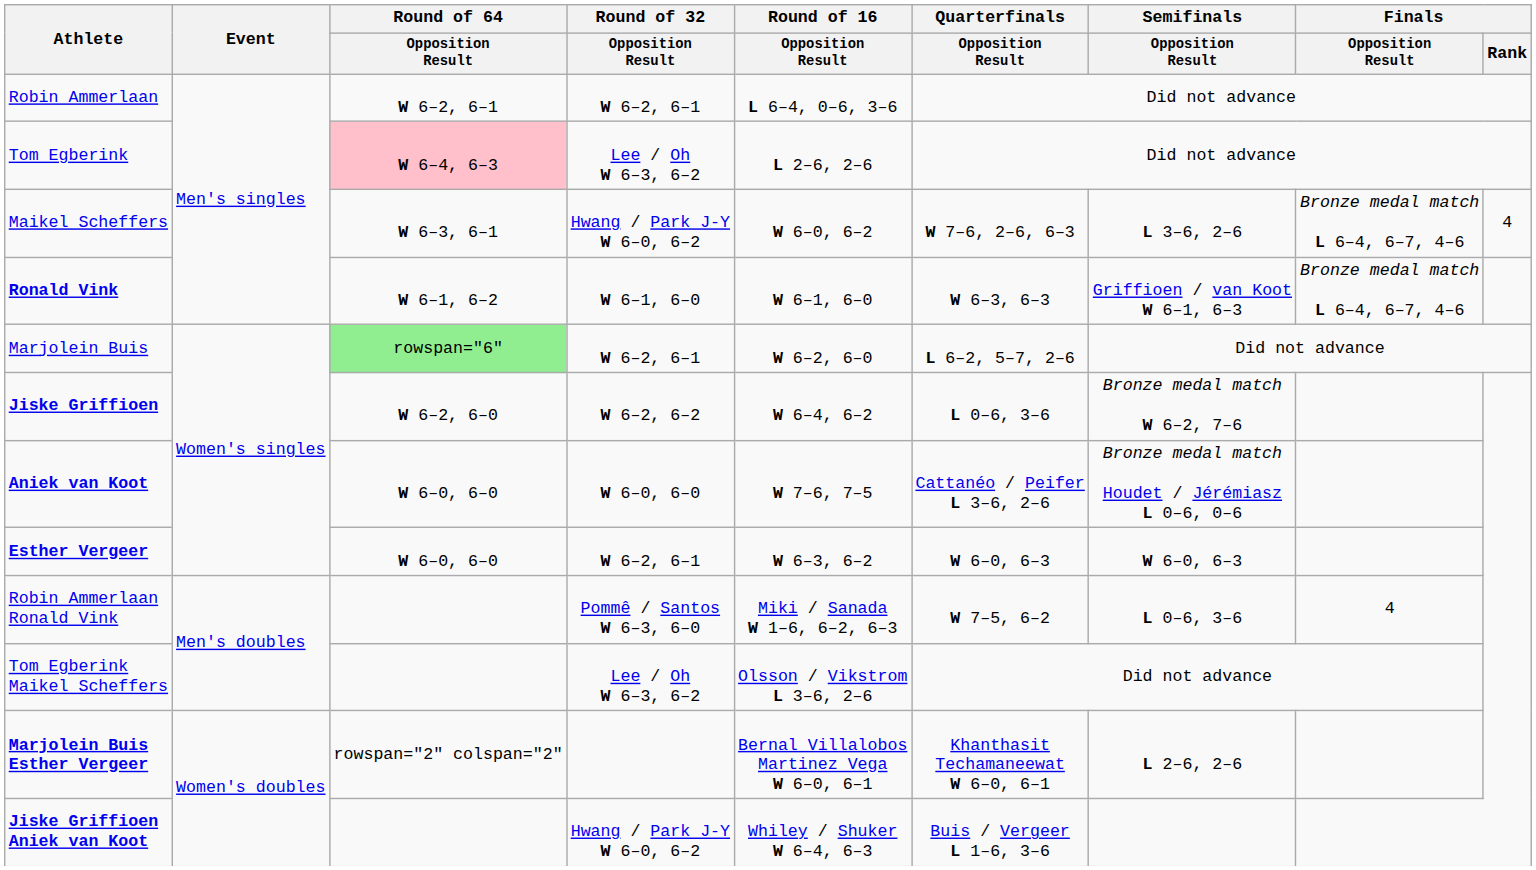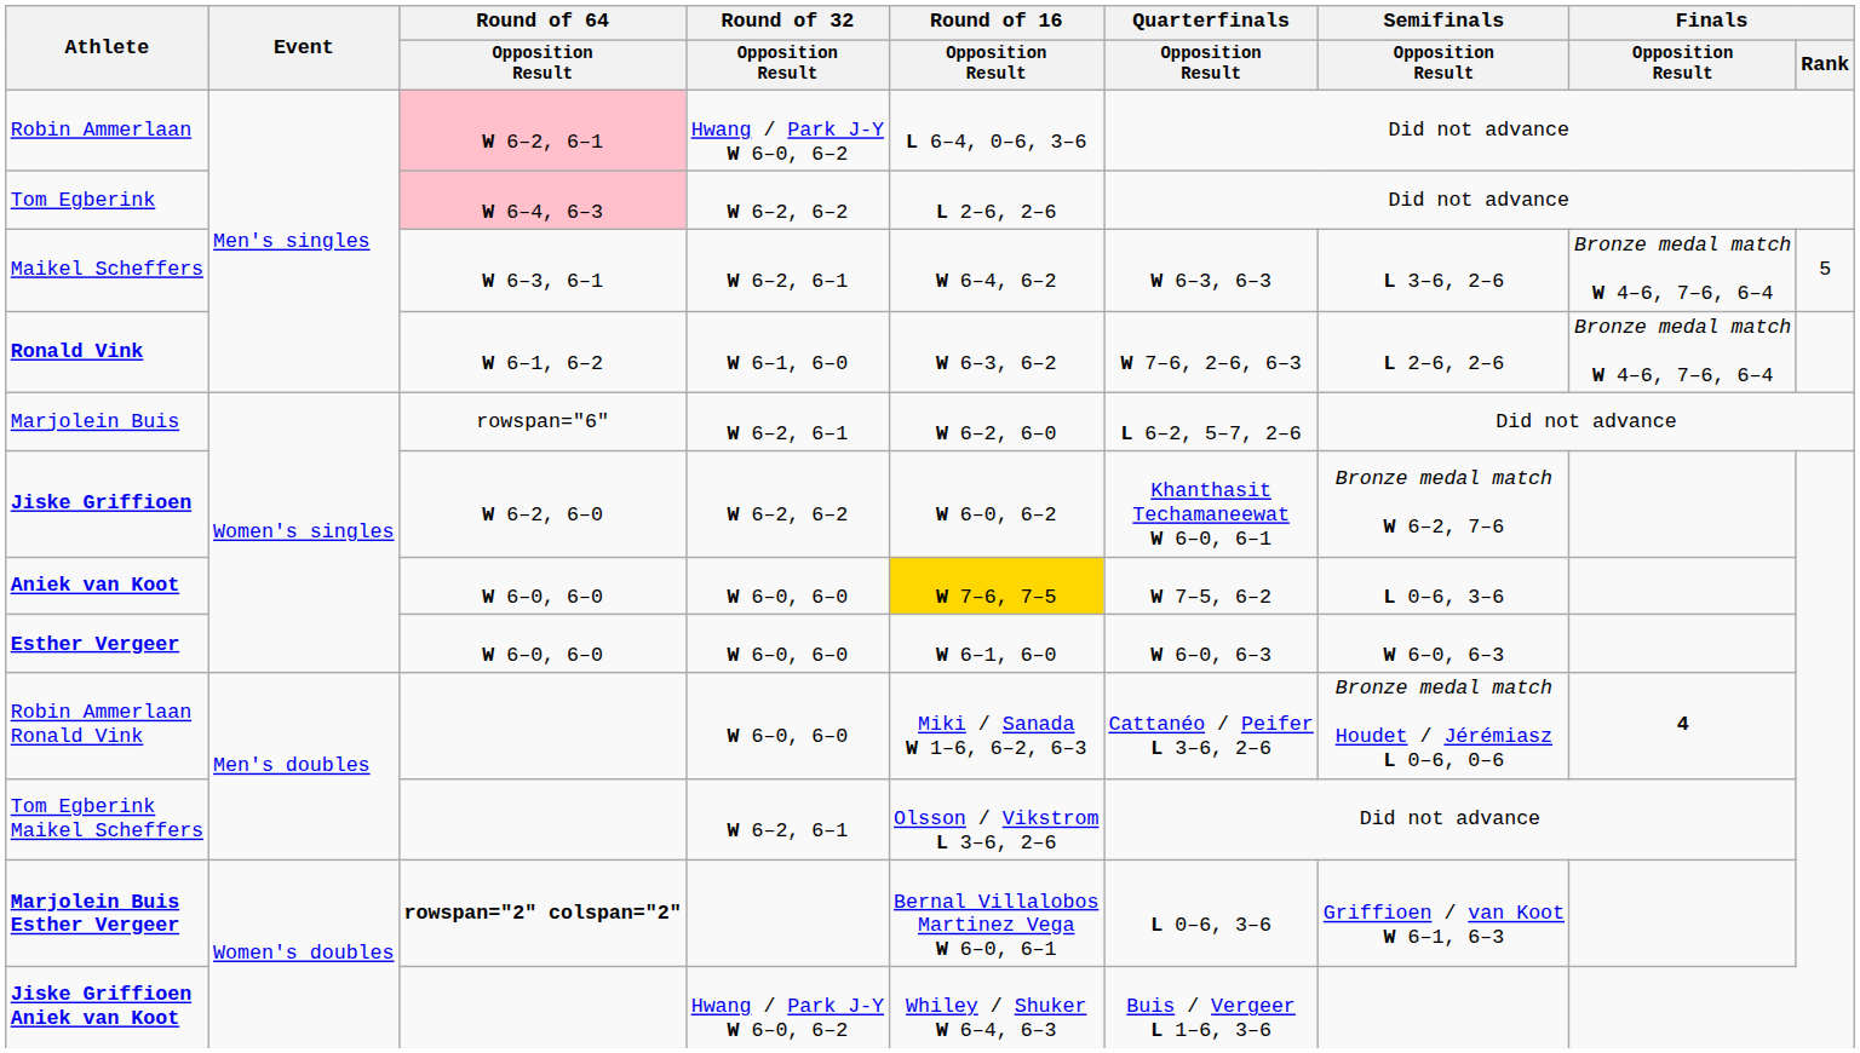Robin Ammerlaan | Round of 64 / Opposition Result: no background -> pink background
Robin Ammerlaan | Round of 32 / Opposition Result: W 6–2, 6–1 -> Hwang / Park J-Y W 6–0, 6–2
Tom Egberink | Round of 32 / Opposition Result: Lee / Oh W 6–3, 6–2 -> W 6–2, 6–2
Maikel Scheffers | Round of 32 / Opposition Result: Hwang / Park J-Y W 6–0, 6–2 -> W 6–2, 6–1
Maikel Scheffers | Round of 16 / Opposition Result: W 6–0, 6–2 -> W 6–4, 6–2
Maikel Scheffers | Quarterfinals / Opposition Result: W 7–6, 2–6, 6–3 -> W 6–3, 6–3
Maikel Scheffers | Finals / Opposition Result: Bronze medal match L 6–4, 6–7, 4–6 -> Bronze medal match W 4–6, 7–6, 6–4
Maikel Scheffers | Finals / Rank: 4 -> 5
Ronald Vink | Round of 16 / Opposition Result: W 6–1, 6–0 -> W 6–3, 6–2
Ronald Vink | Quarterfinals / Opposition Result: W 6–3, 6–3 -> W 7–6, 2–6, 6–3
Ronald Vink | Semifinals / Opposition Result: Griffioen / van Koot W 6–1, 6–3 -> L 2–6, 2–6
Ronald Vink | Finals / Opposition Result: Bronze medal match L 6–4, 6–7, 4–6 -> Bronze medal match W 4–6, 7–6, 6–4
Marjolein Buis | Round of 64 / Opposition Result: lightgreen background -> no background
Jiske Griffioen | Round of 16 / Opposition Result: W 6–4, 6–2 -> W 6–0, 6–2
Jiske Griffioen | Quarterfinals / Opposition Result: L 0–6, 3–6 -> Khanthasit Techamaneewat W 6–0, 6–1
Aniek van Koot | Round of 16 / Opposition Result: no background -> gold background
Aniek van Koot | Quarterfinals / Opposition Result: Cattanéo / Peifer L 3–6, 2–6 -> W 7–5, 6–2
Aniek van Koot | Semifinals / Opposition Result: Bronze medal match Houdet / Jérémiasz L 0–6, 0–6 -> L 0–6, 3–6
Esther Vergeer | Round of 32 / Opposition Result: W 6–2, 6–1 -> W 6–0, 6–0
Esther Vergeer | Round of 16 / Opposition Result: W 6–3, 6–2 -> W 6–1, 6–0
Robin Ammerlaan Ronald Vink | Round of 32 / Opposition Result: Pommê / Santos W 6–3, 6–0 -> W 6–0, 6–0
Robin Ammerlaan Ronald Vink | Quarterfinals / Opposition Result: W 7–5, 6–2 -> Cattanéo / Peifer L 3–6, 2–6
Robin Ammerlaan Ronald Vink | Semifinals / Opposition Result: L 0–6, 3–6 -> Bronze medal match Houdet / Jérémiasz L 0–6, 0–6
Robin Ammerlaan Ronald Vink | Finals / Opposition Result: normal -> bold
Tom Egberink Maikel Scheffers | Round of 32 / Opposition Result: Lee / Oh W 6–3, 6–2 -> W 6–2, 6–1
Marjolein Buis Esther Vergeer | Round of 64 / Opposition Result: normal -> bold
Marjolein Buis Esther Vergeer | Quarterfinals / Opposition Result: Khanthasit Techamaneewat W 6–0, 6–1 -> L 0–6, 3–6
Marjolein Buis Esther Vergeer | Semifinals / Opposition Result: L 2–6, 2–6 -> Griffioen / van Koot W 6–1, 6–3
